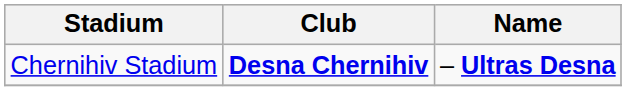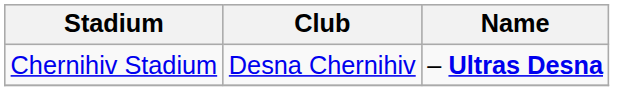Chernihiv Stadium | Club: bold -> normal
